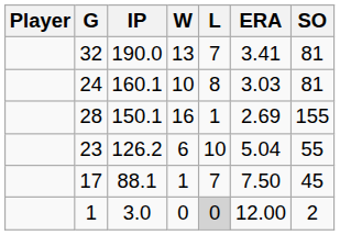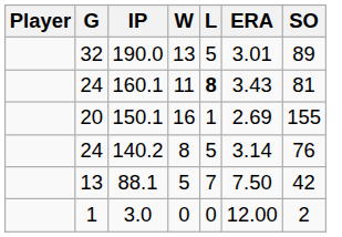190.0 | L: 7 -> 5
190.0 | ERA: 3.41 -> 3.01
190.0 | SO: 81 -> 89
160.1 | W: 10 -> 11
160.1 | L: normal -> bold
160.1 | ERA: 3.03 -> 3.43
150.1 | G: 28 -> 20
+ row: 24 | 140.2 | 8 | 5 | 3.14 | 76
- row: 23 | 126.2 | 6 | 10 | 5.04 | 55
88.1 | G: 17 -> 13
88.1 | W: 1 -> 5
88.1 | SO: 45 -> 42
3.0 | L: lightgrey background -> no background
